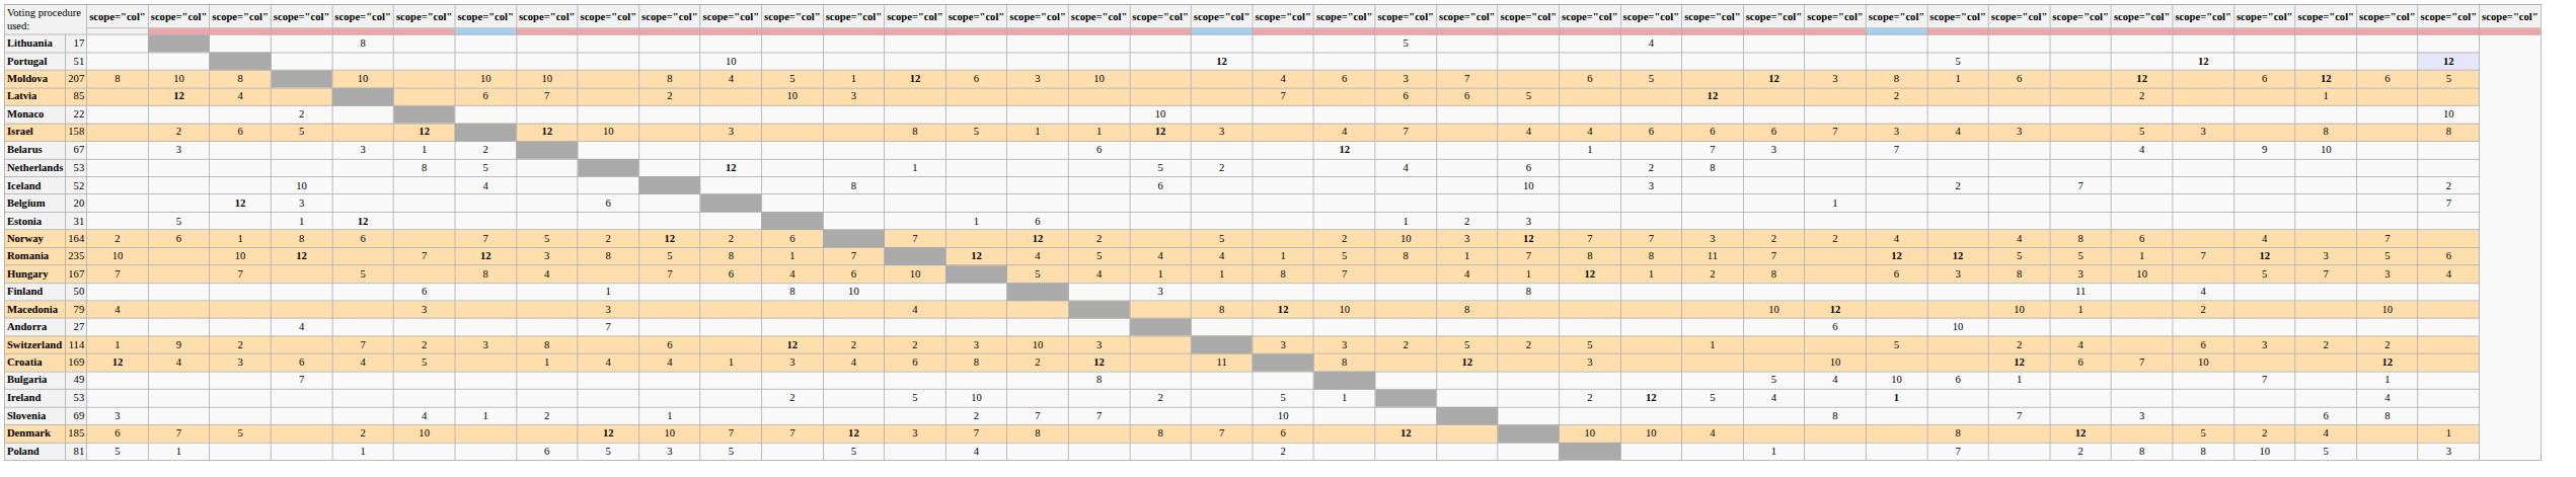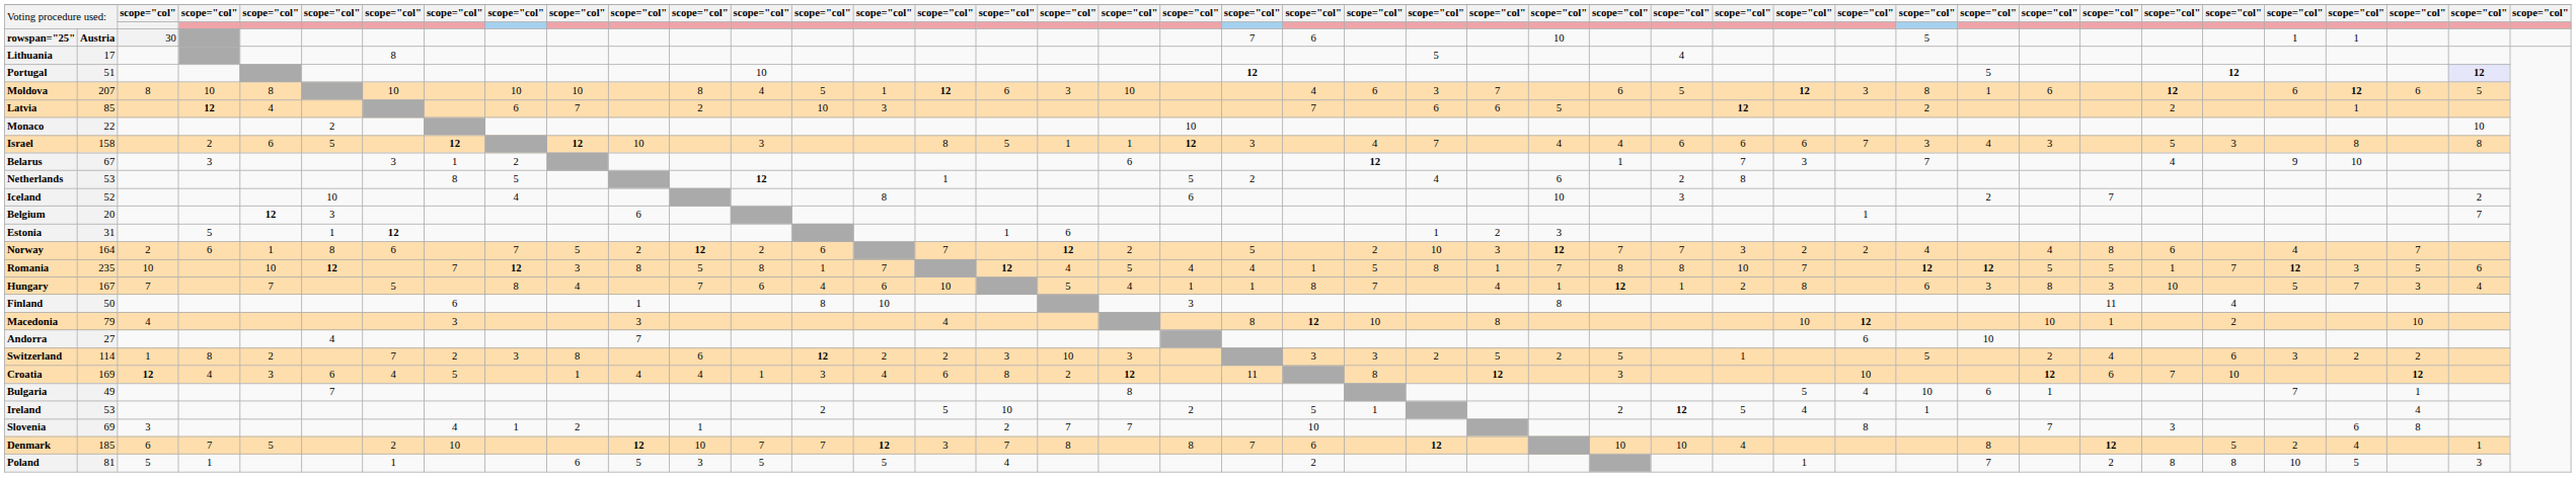+ row: rowspan="25" | Austria | 30 | 7 | 6 | 10 | 5 | 1 | 1
Romania | column 29: 11 -> 10
Switzerland | column 4: 9 -> 8
Ireland | column 32: bold -> normal
